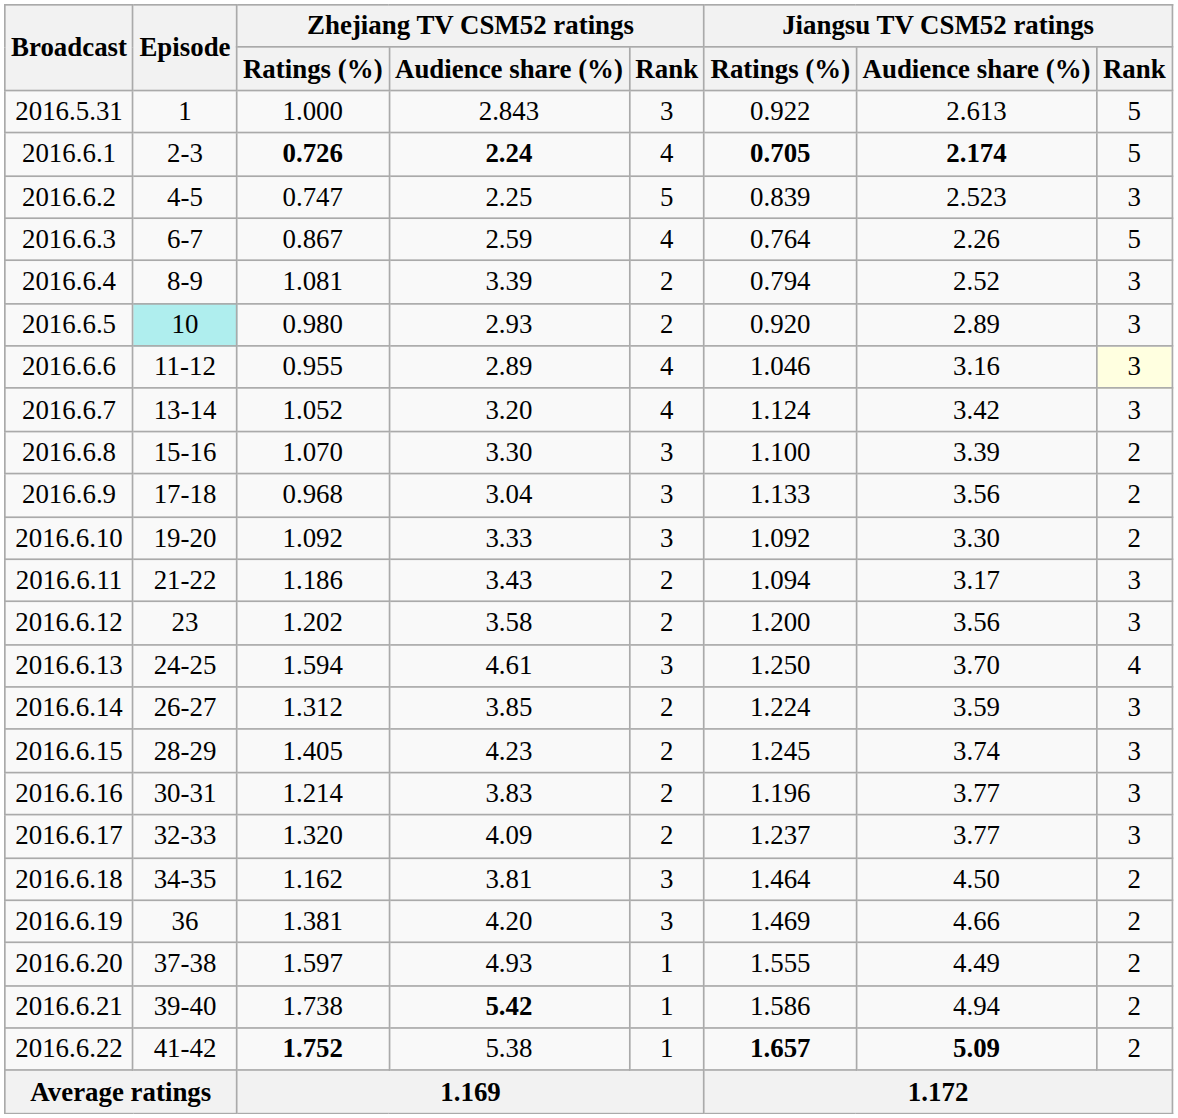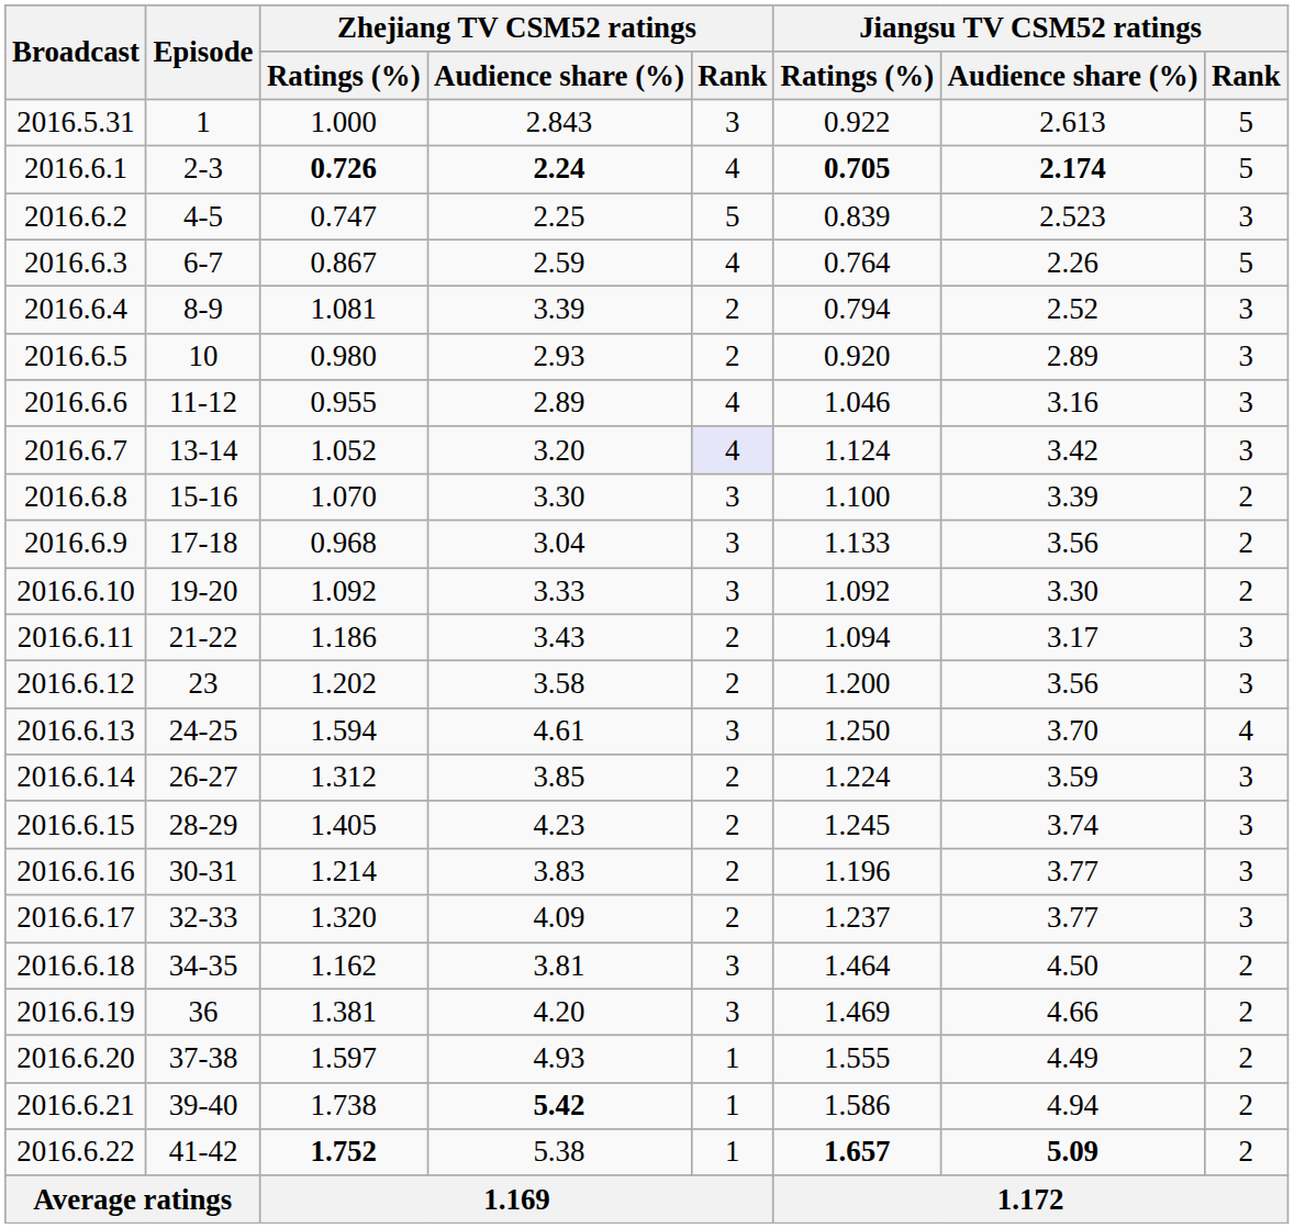2016.6.5 | Episode: paleturquoise background -> no background
2016.6.6 | Jiangsu TV CSM52 ratings / Rank: lightyellow background -> no background
2016.6.7 | Zhejiang TV CSM52 ratings / Rank: no background -> lavender background
